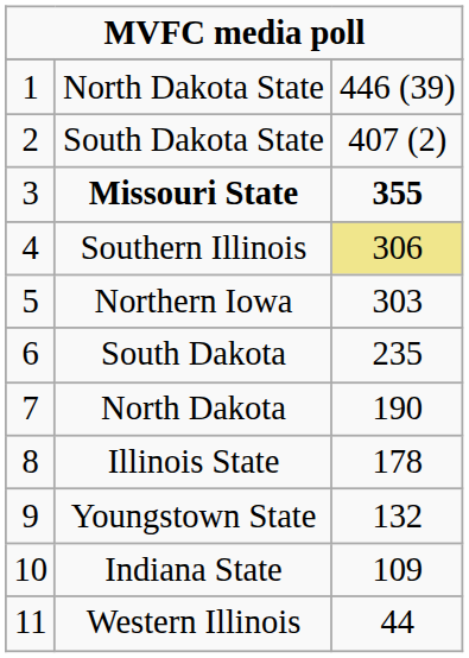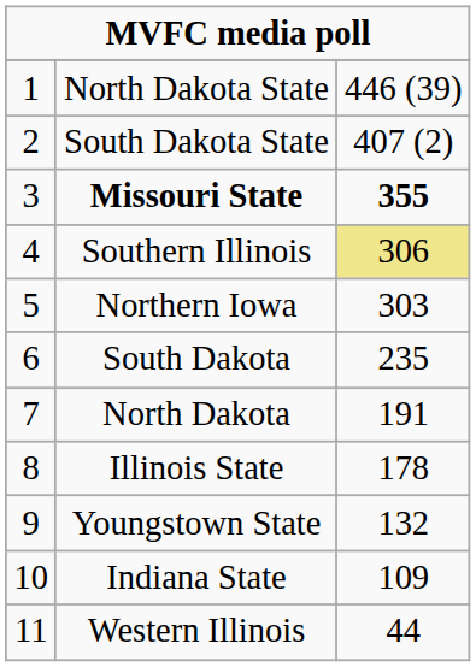North Dakota | column 3: 190 -> 191
